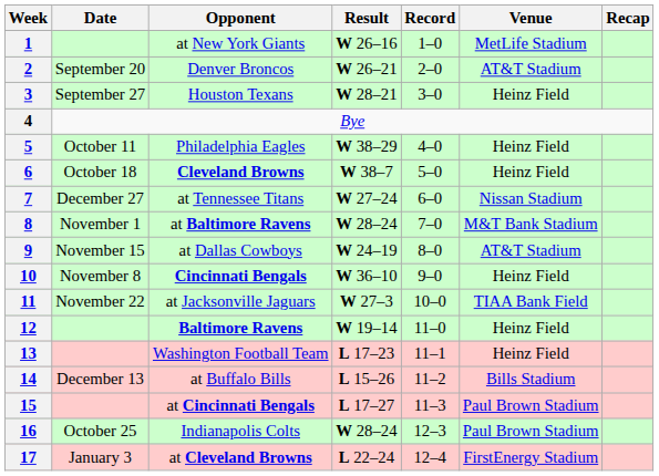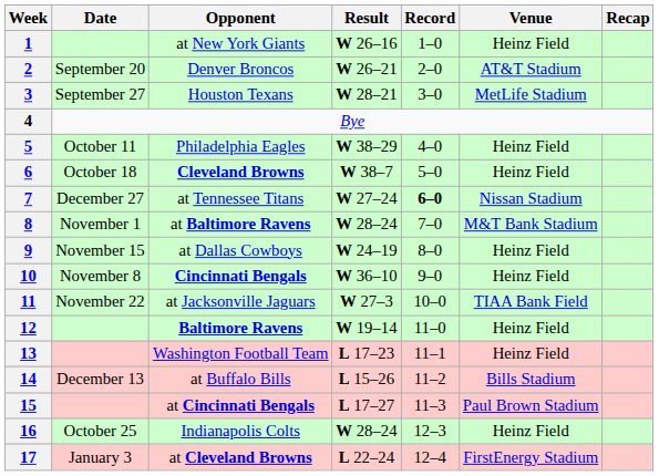1 | Venue: MetLife Stadium -> Heinz Field
3 | Venue: Heinz Field -> MetLife Stadium
7 | Record: normal -> bold
9 | Venue: AT&T Stadium -> Heinz Field
16 | Venue: Paul Brown Stadium -> Heinz Field
